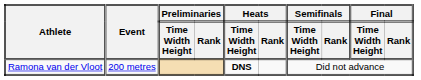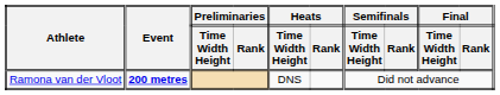Ramona van der Vloot | Event: normal -> bold
Ramona van der Vloot | Heats / Time Width Height: bold -> normal
